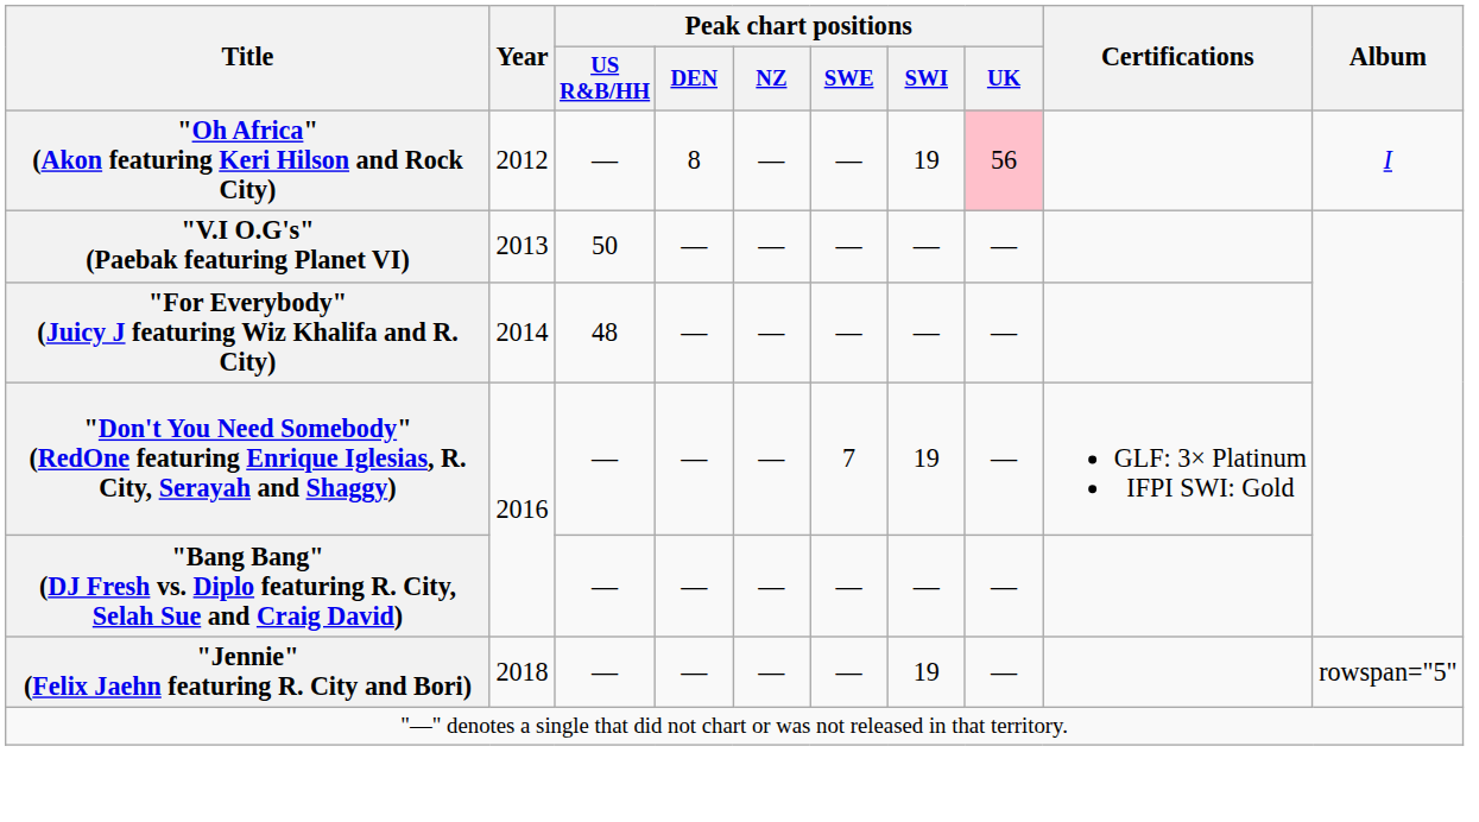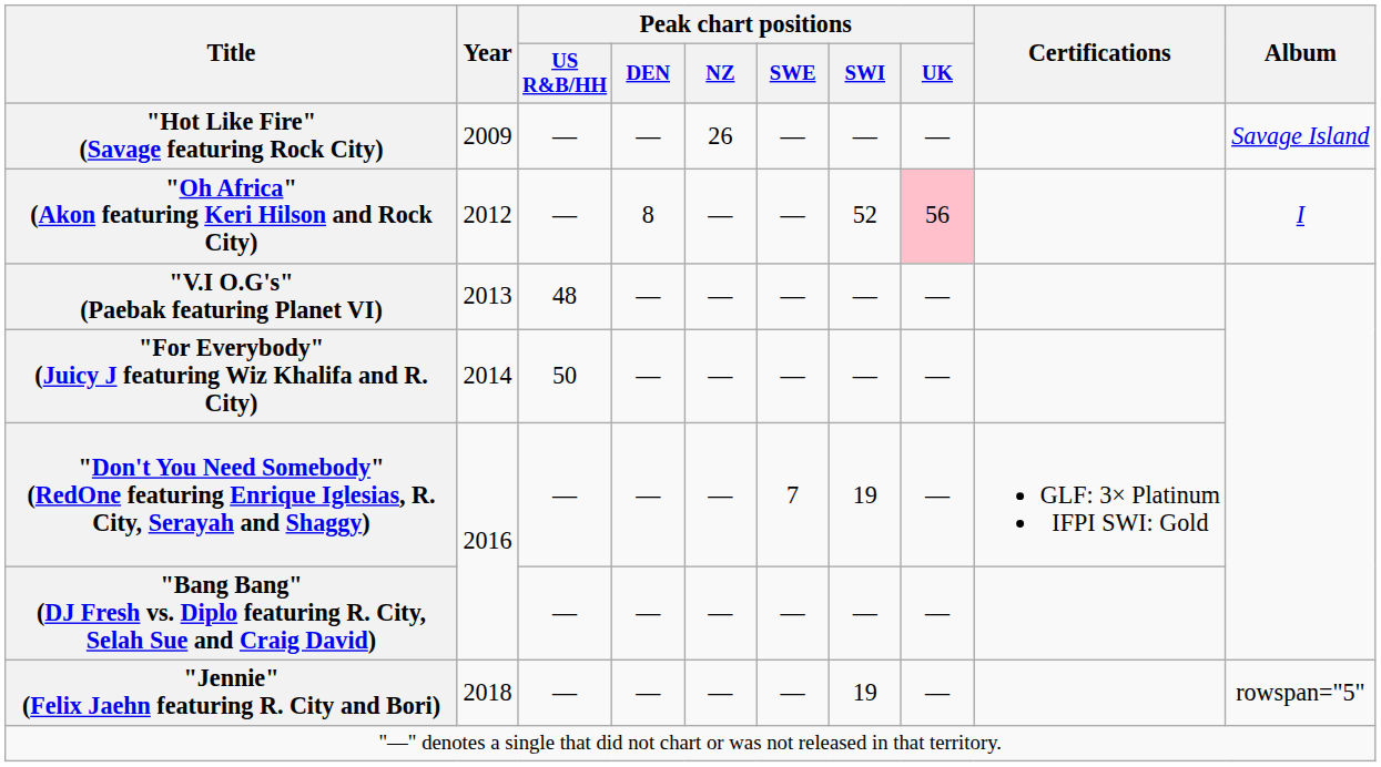+ row: "Hot Like Fire" (Savage featuring Rock City) | 2009 | — | — | 26 | — | — | — | Savage Island
"Oh Africa" (Akon featuring Keri Hilson and Rock City) | Peak chart positions / SWI: 19 -> 52
"V.I O.G's" (Paebak featuring Planet VI) | Peak chart positions / US R&B/HH: 50 -> 48
"For Everybody" (Juicy J featuring Wiz Khalifa and R. City) | Peak chart positions / US R&B/HH: 48 -> 50
